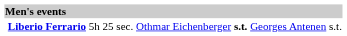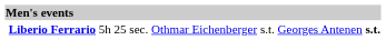Liberio Ferrario | column 4: bold -> normal
Liberio Ferrario | column 6: normal -> bold
